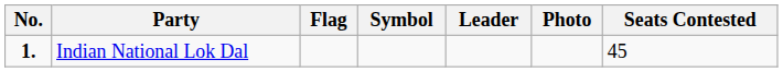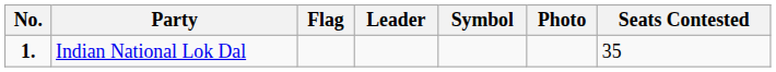columns swapped: Symbol <-> Leader
Indian National Lok Dal | Seats Contested: 45 -> 35
